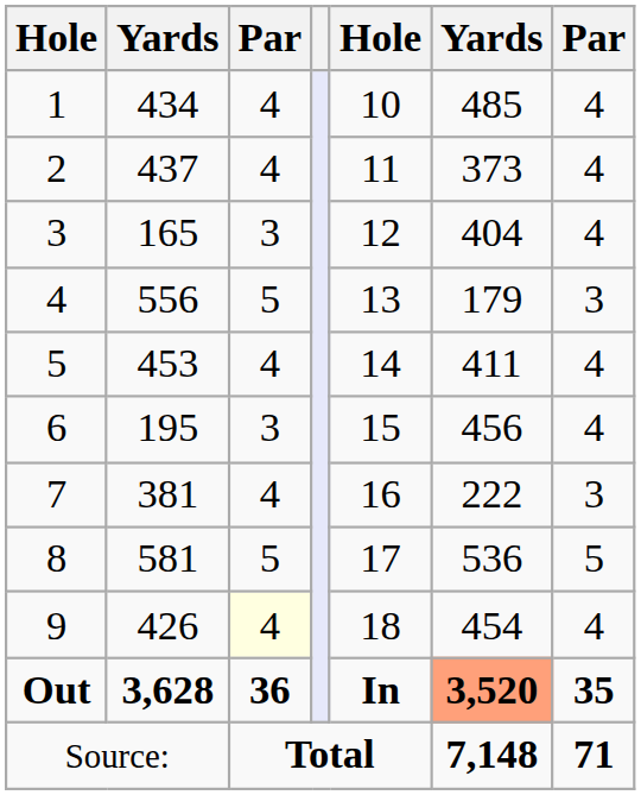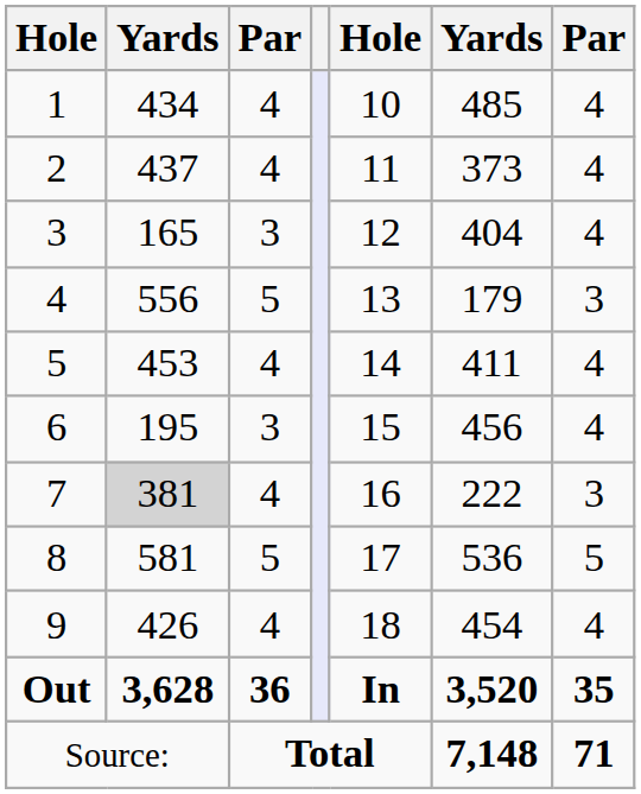7 | column 2: no background -> lightgrey background
9 | column 3: lightyellow background -> no background
Out | column 6: lightsalmon background -> no background
